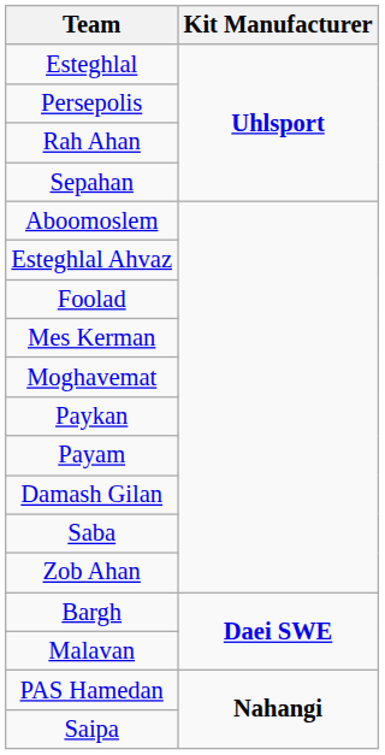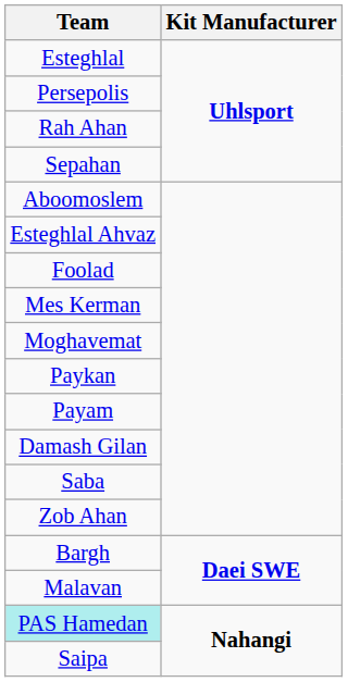PAS Hamedan | Team: no background -> paleturquoise background
